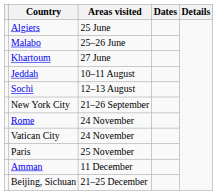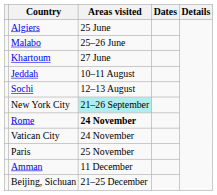New York City | Areas visited: no background -> paleturquoise background
Rome | Areas visited: normal -> bold
